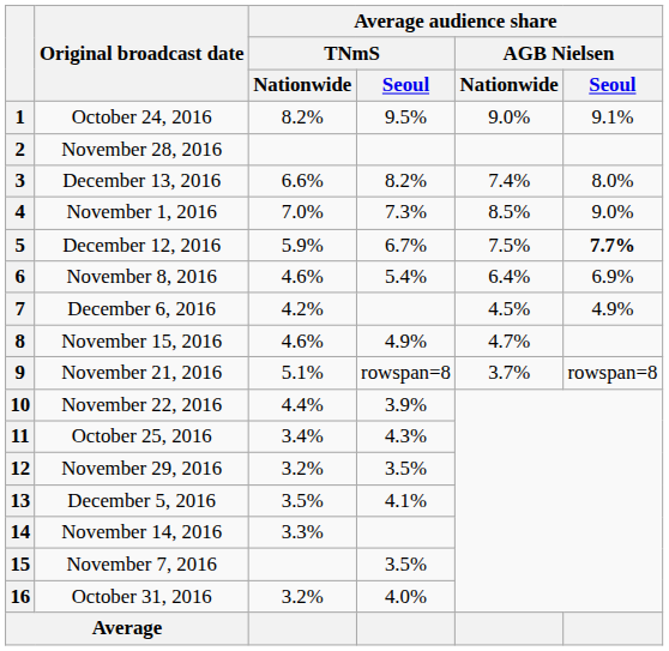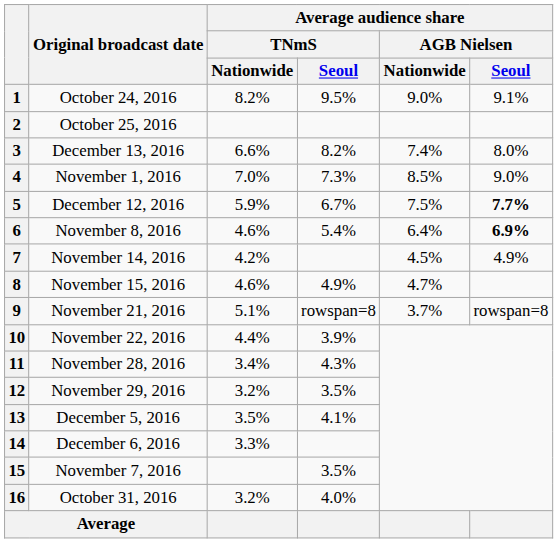2 | Original broadcast date: November 28, 2016 -> October 25, 2016
6 | Average audience share / AGB Nielsen / Seoul: normal -> bold
7 | Original broadcast date: December 6, 2016 -> November 14, 2016
11 | Original broadcast date: October 25, 2016 -> November 28, 2016
14 | Original broadcast date: November 14, 2016 -> December 6, 2016
